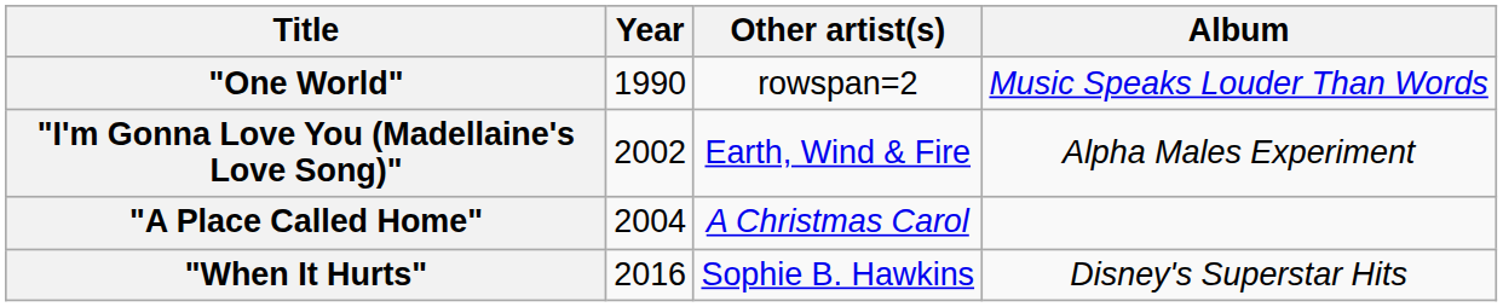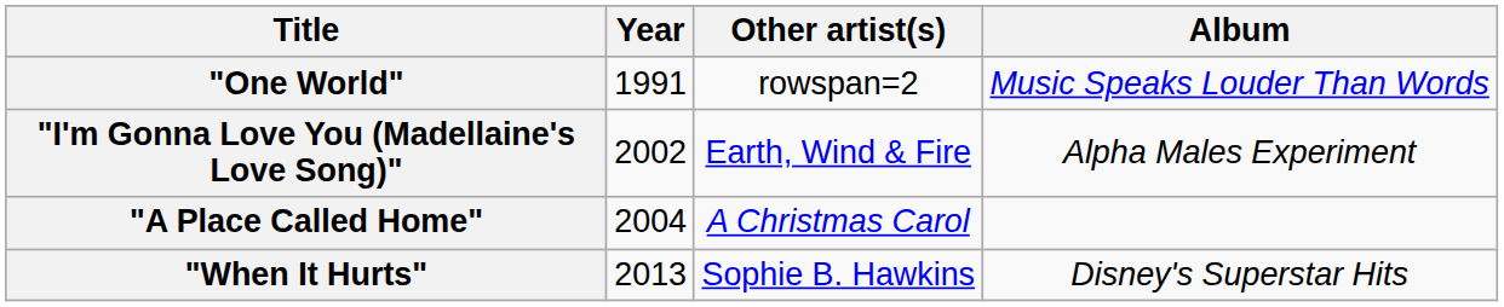"One World" | Year: 1990 -> 1991
"When It Hurts" | Year: 2016 -> 2013
